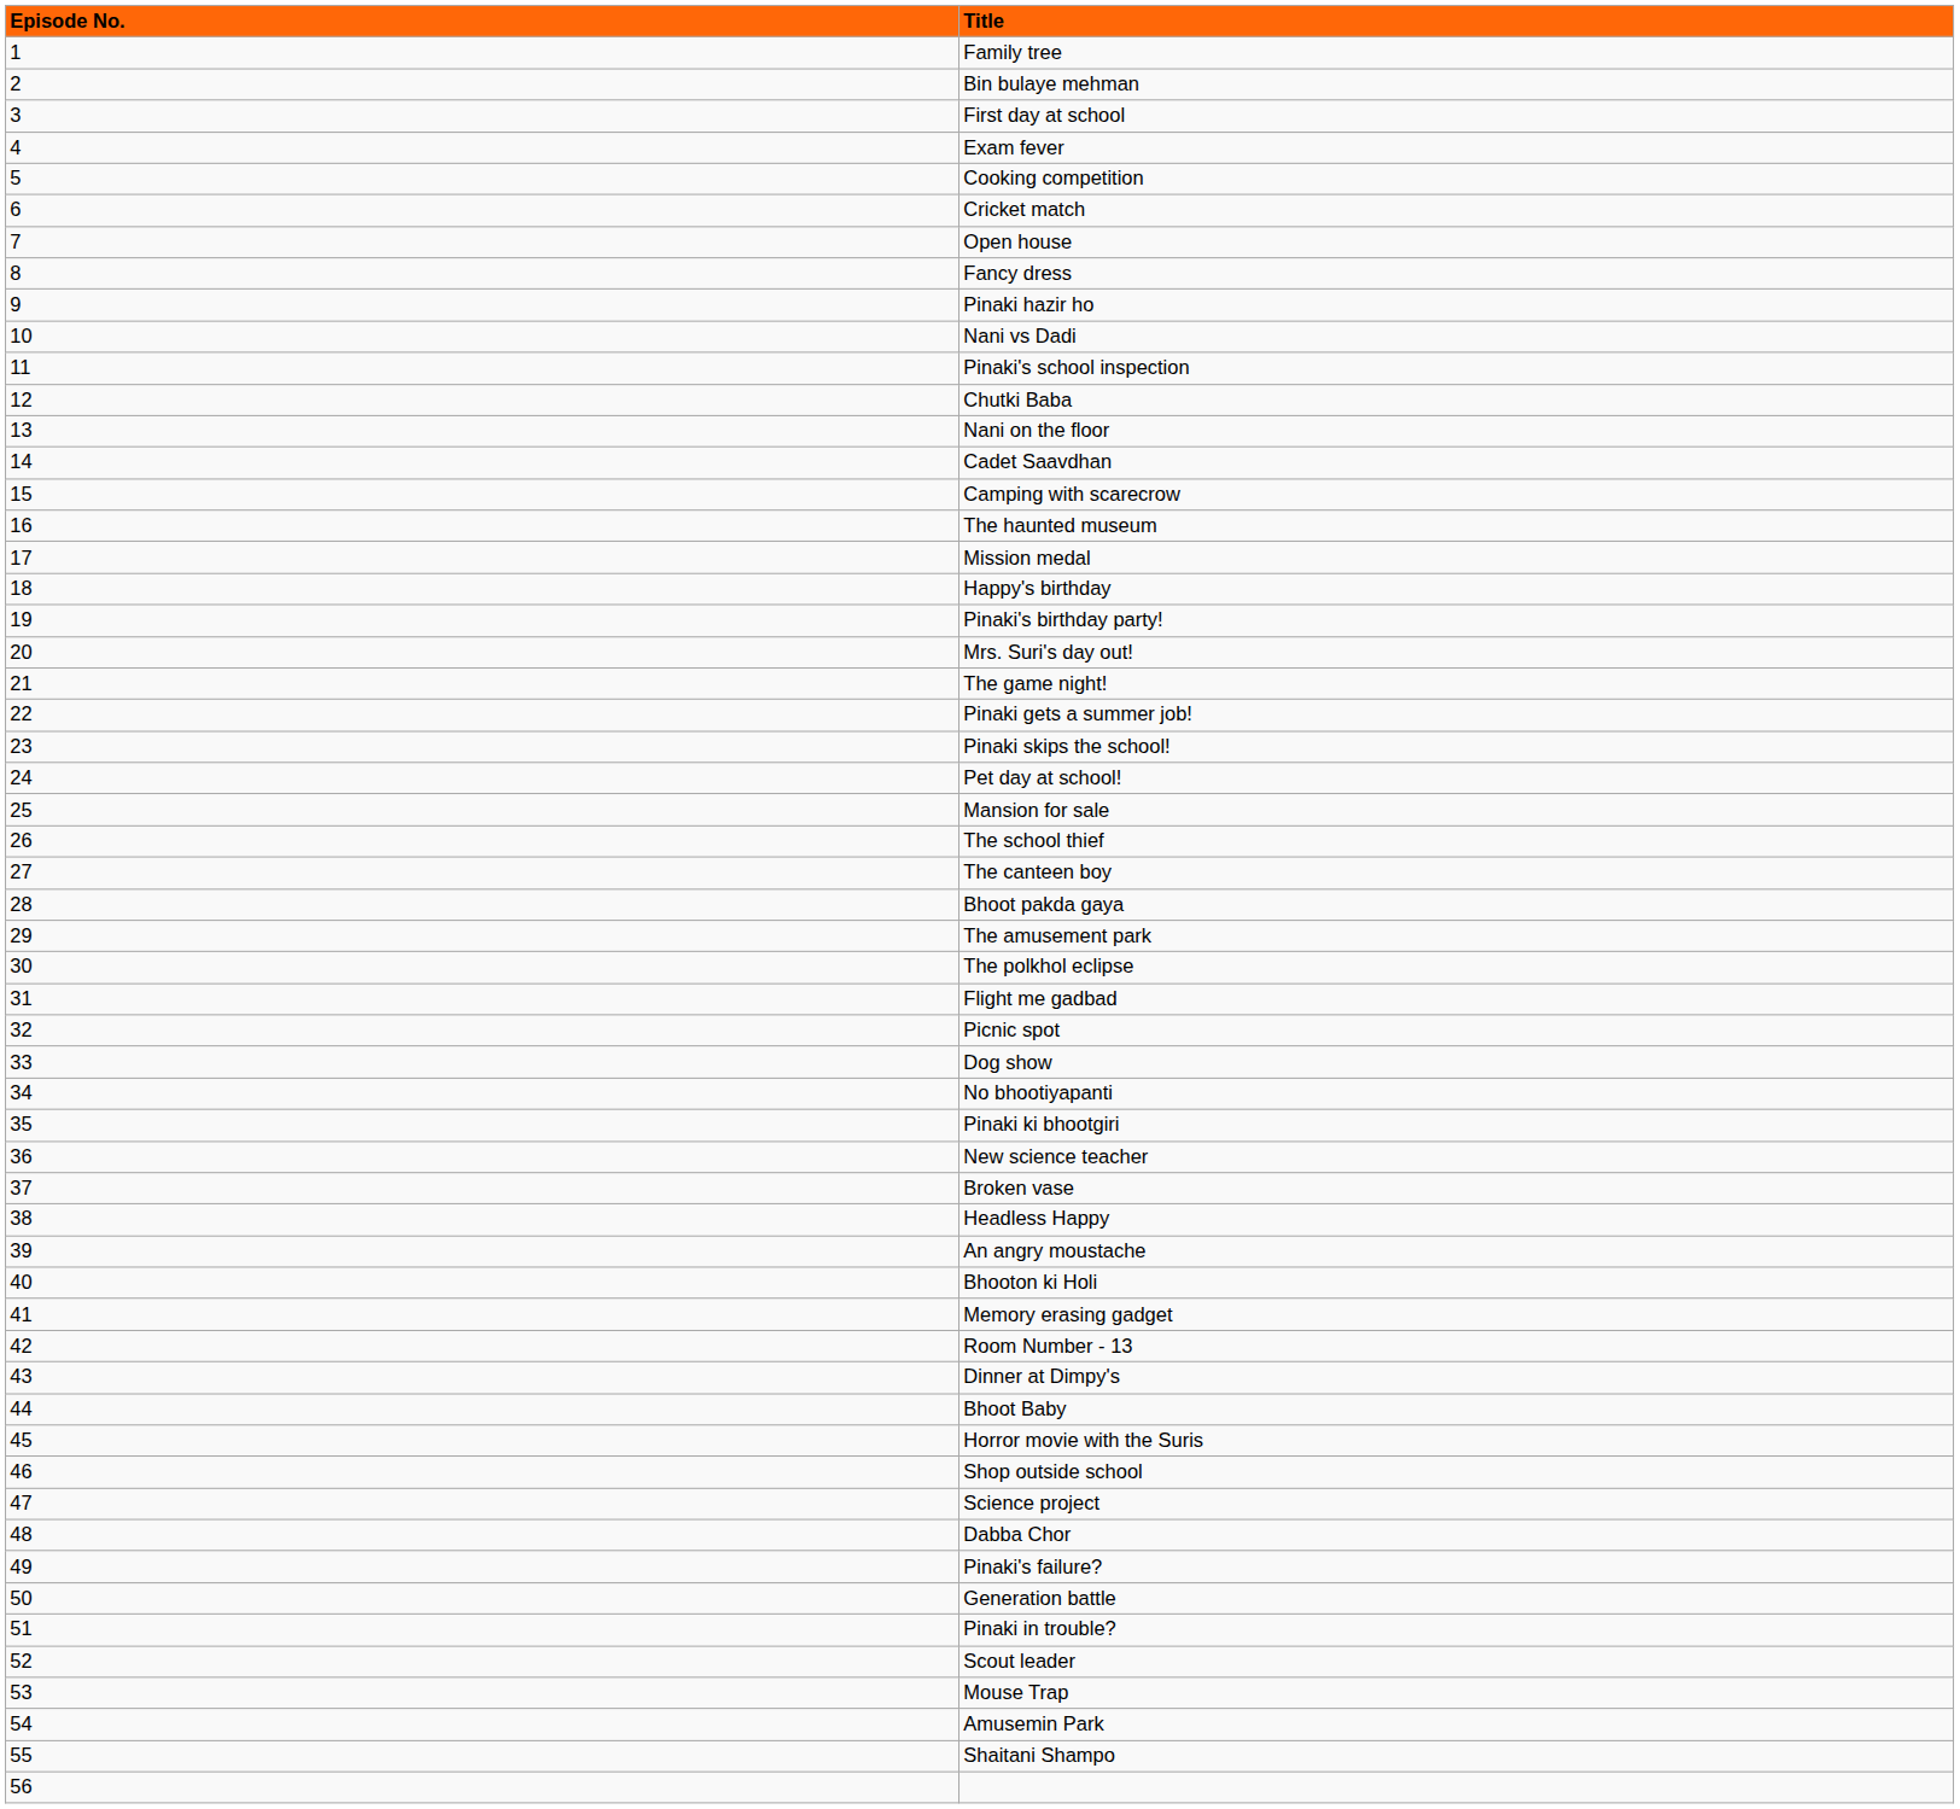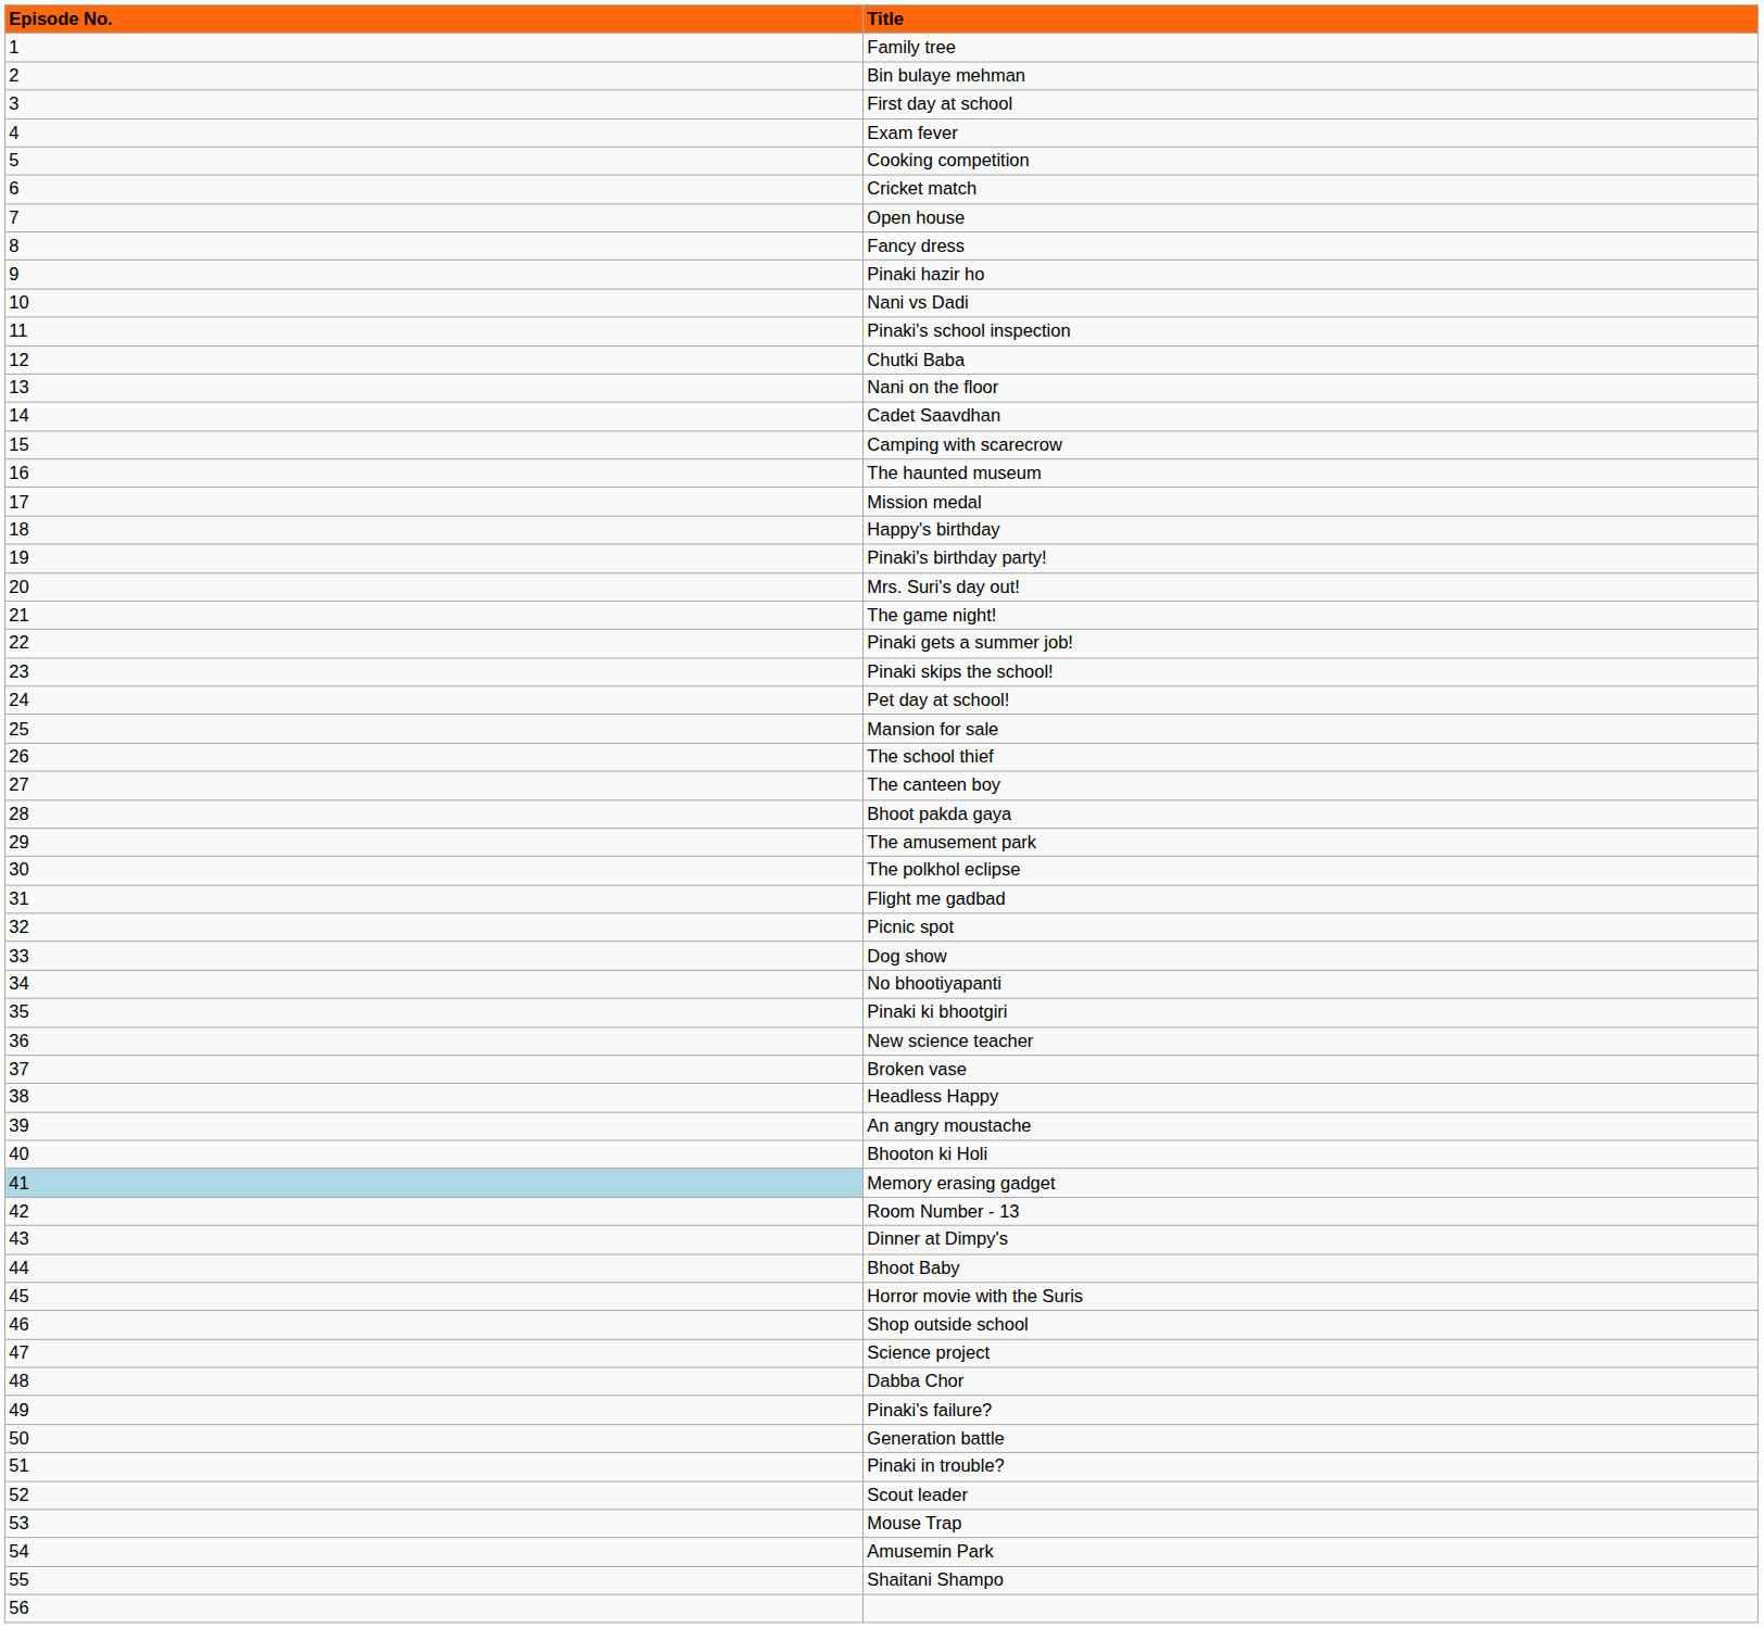Memory erasing gadget | column 1: no background -> lightblue background
